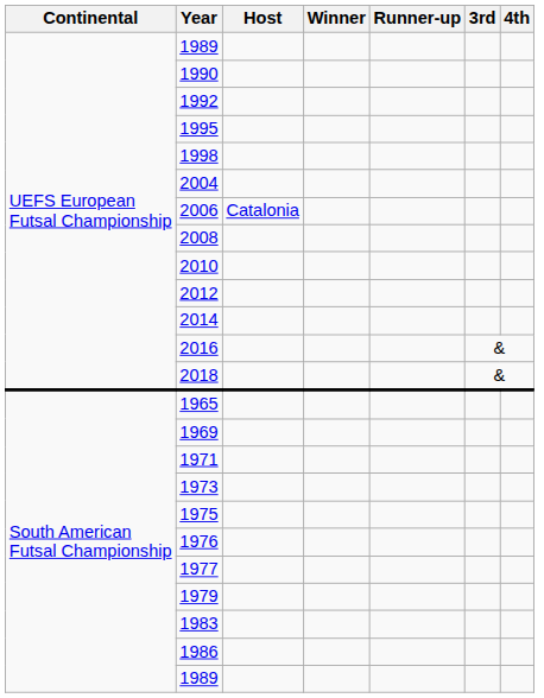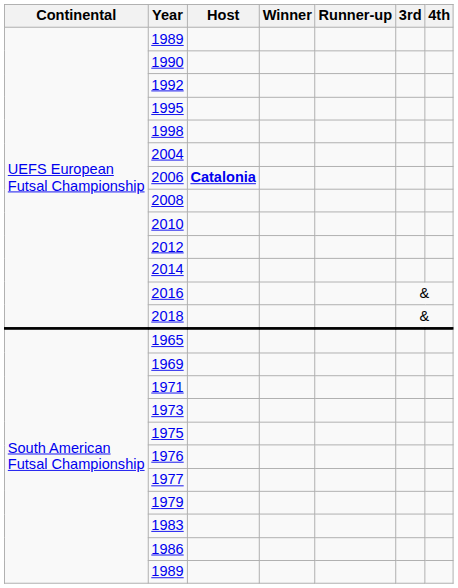2006 | Host: normal -> bold
